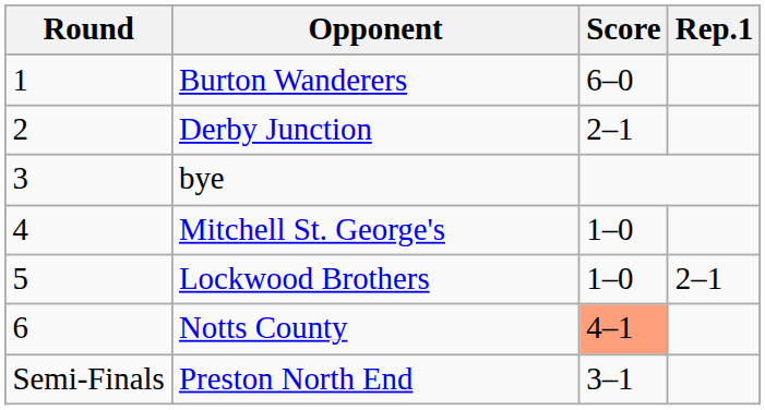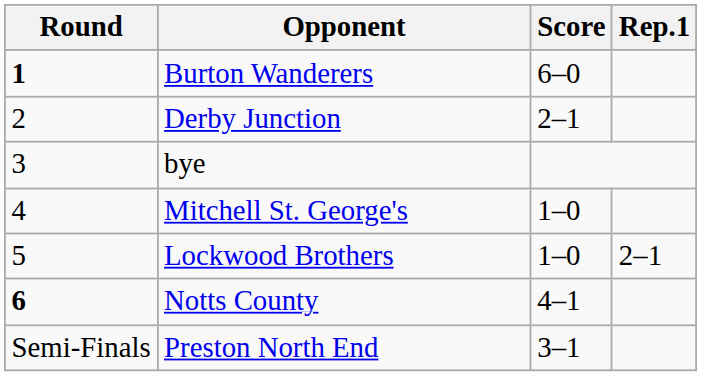Burton Wanderers | Round: normal -> bold
Notts County | Round: normal -> bold
Notts County | Score: lightsalmon background -> no background
